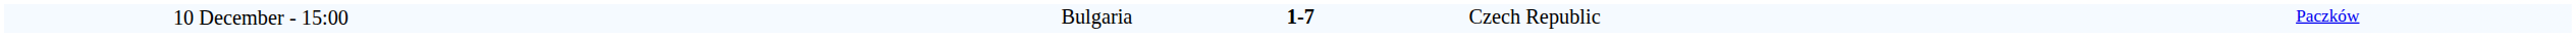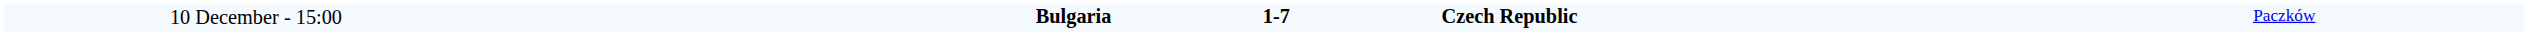Bulgaria | column 2: normal -> bold
Bulgaria | column 4: normal -> bold
